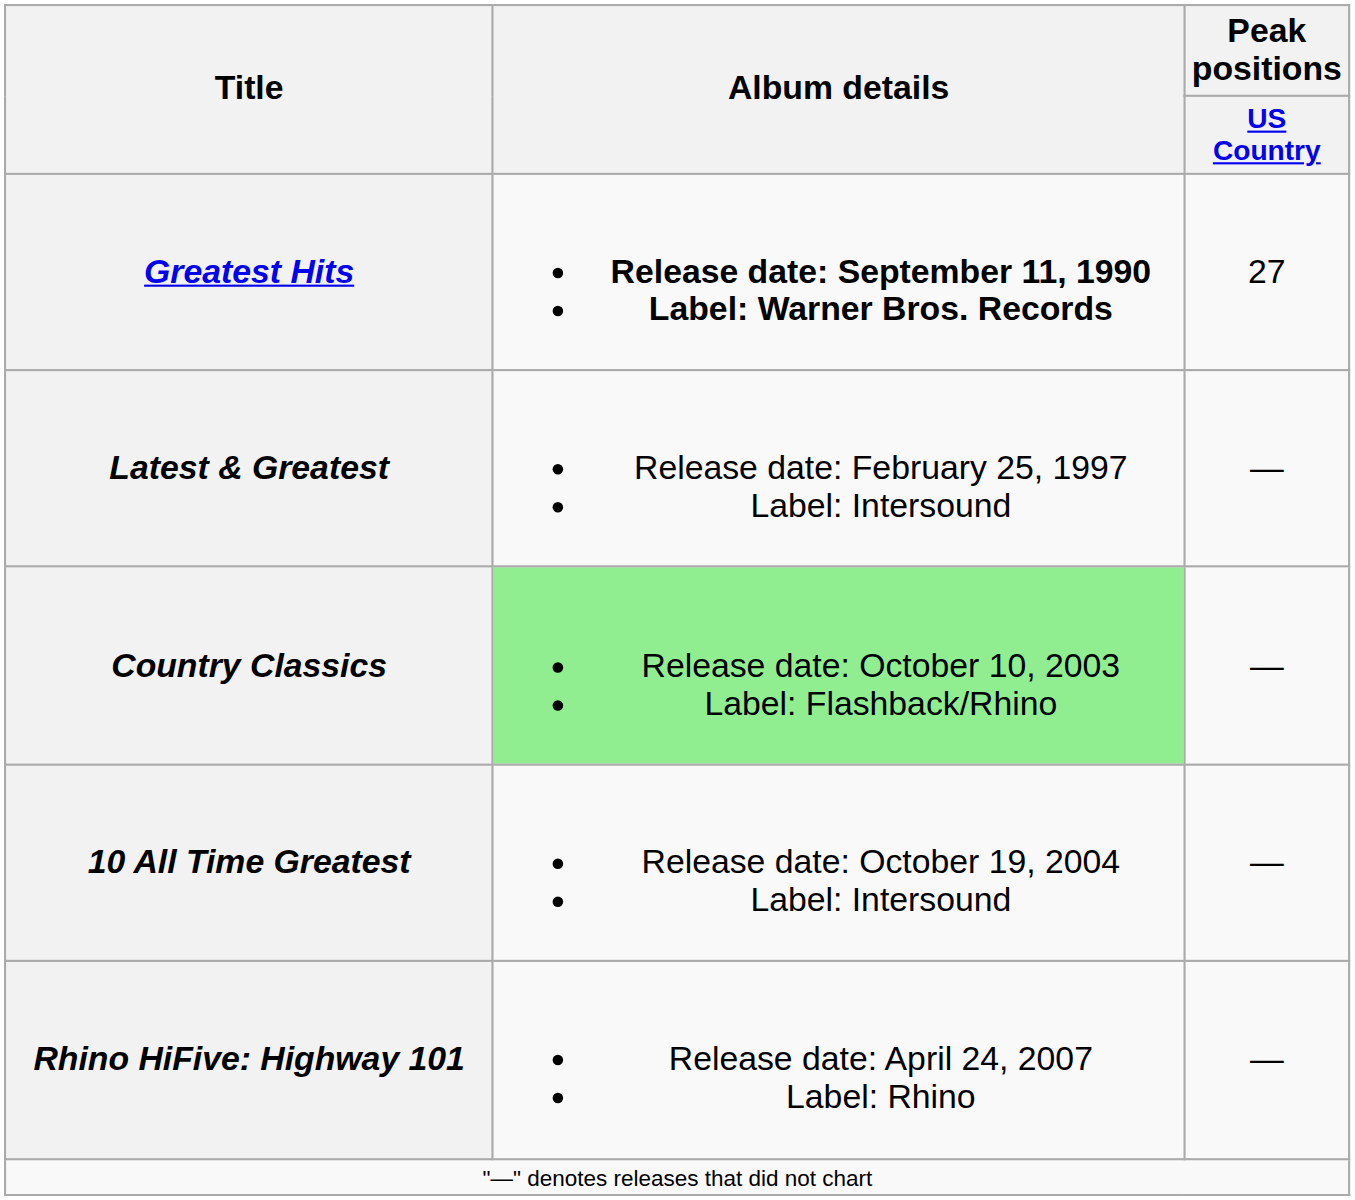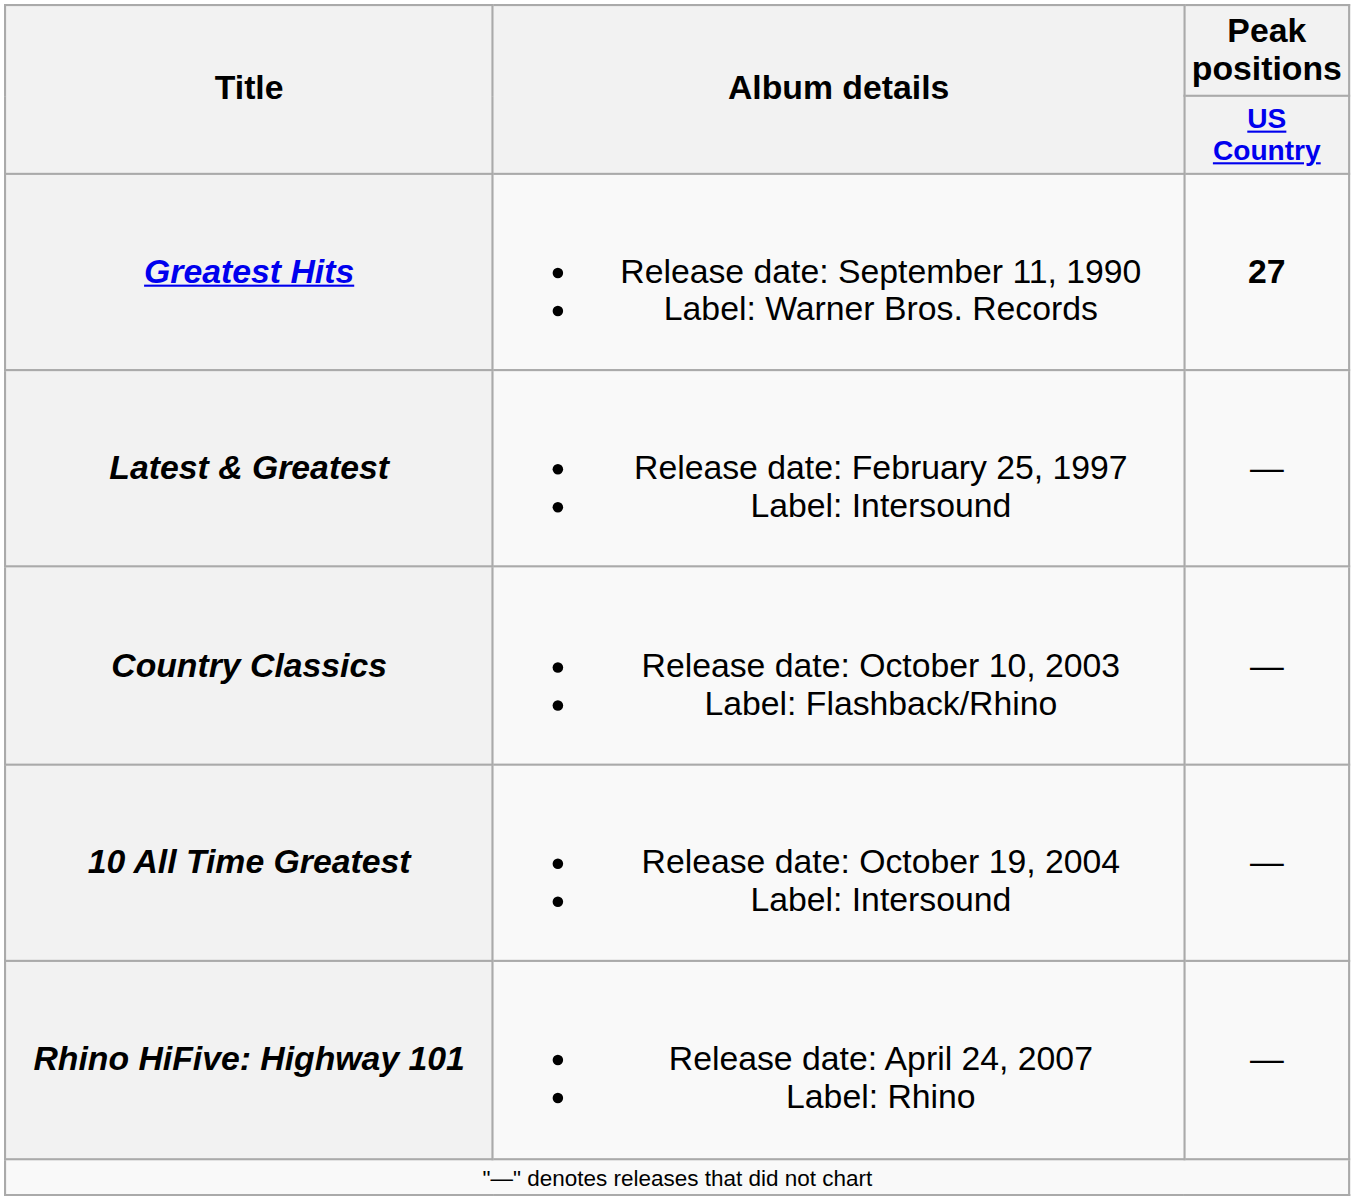Greatest Hits | Album details: bold -> normal
Greatest Hits | Peak positions / US Country: normal -> bold
Country Classics | Album details: lightgreen background -> no background
